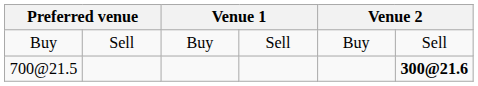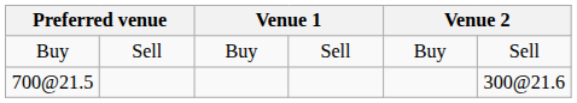700@21.5 | column 6: bold -> normal
